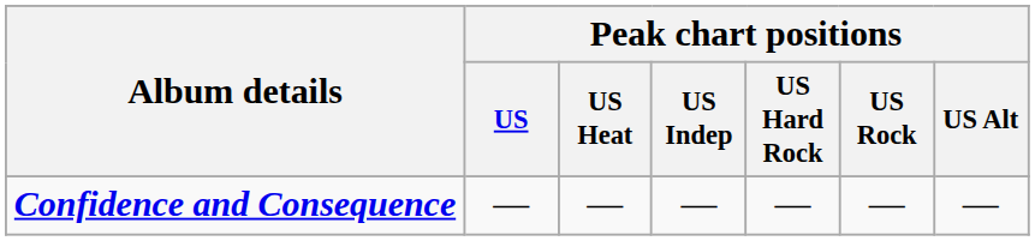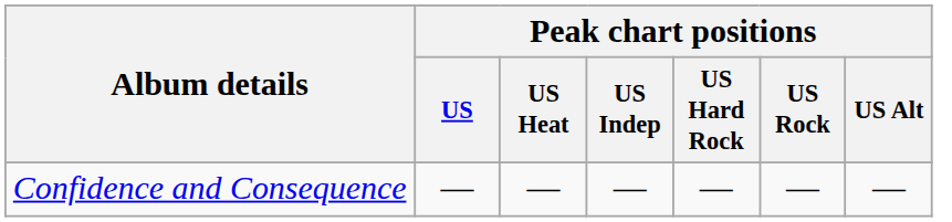Confidence and Consequence | Album details: bold -> normal
